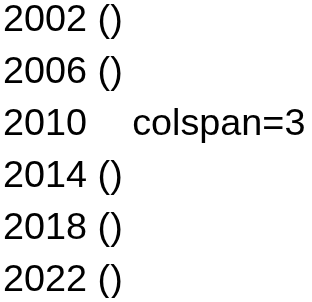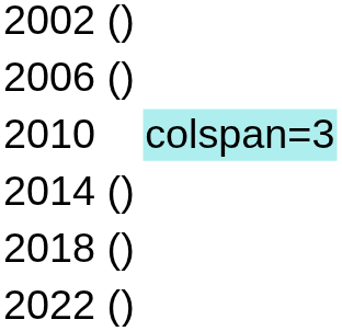2010 | column 2: no background -> paleturquoise background
